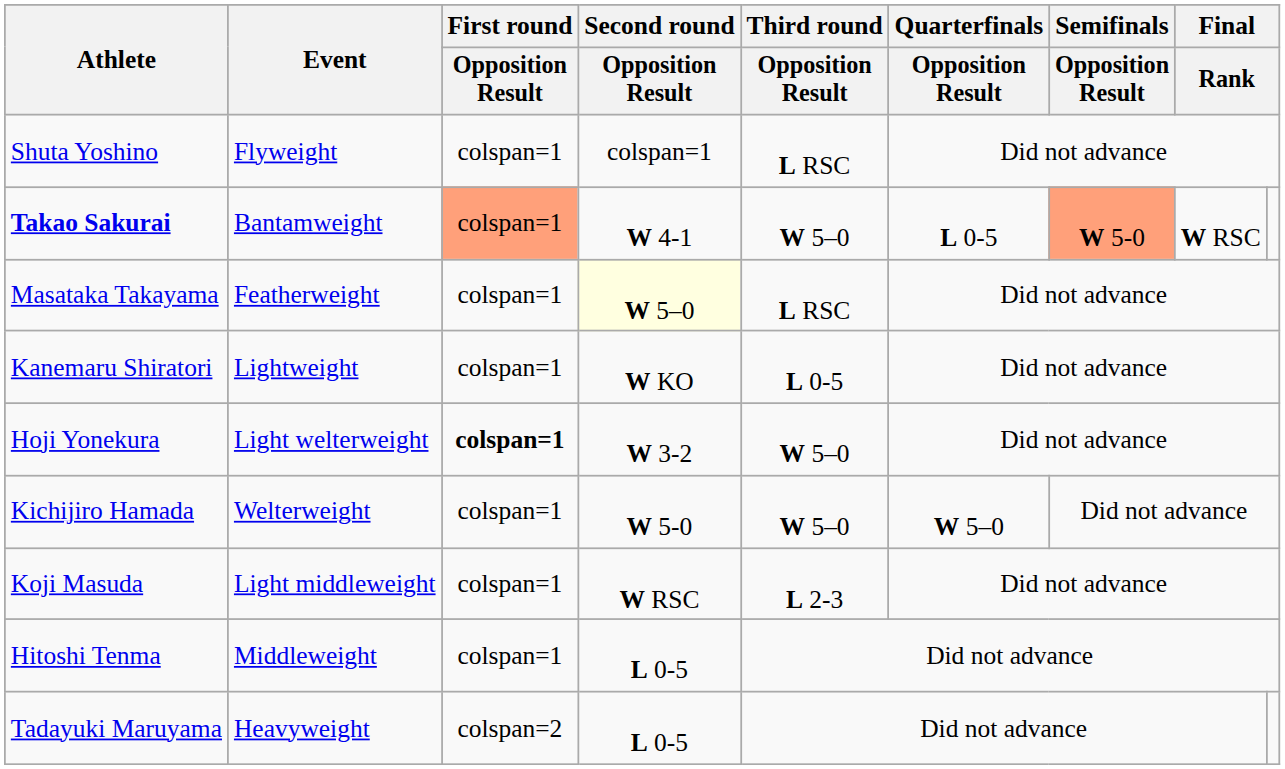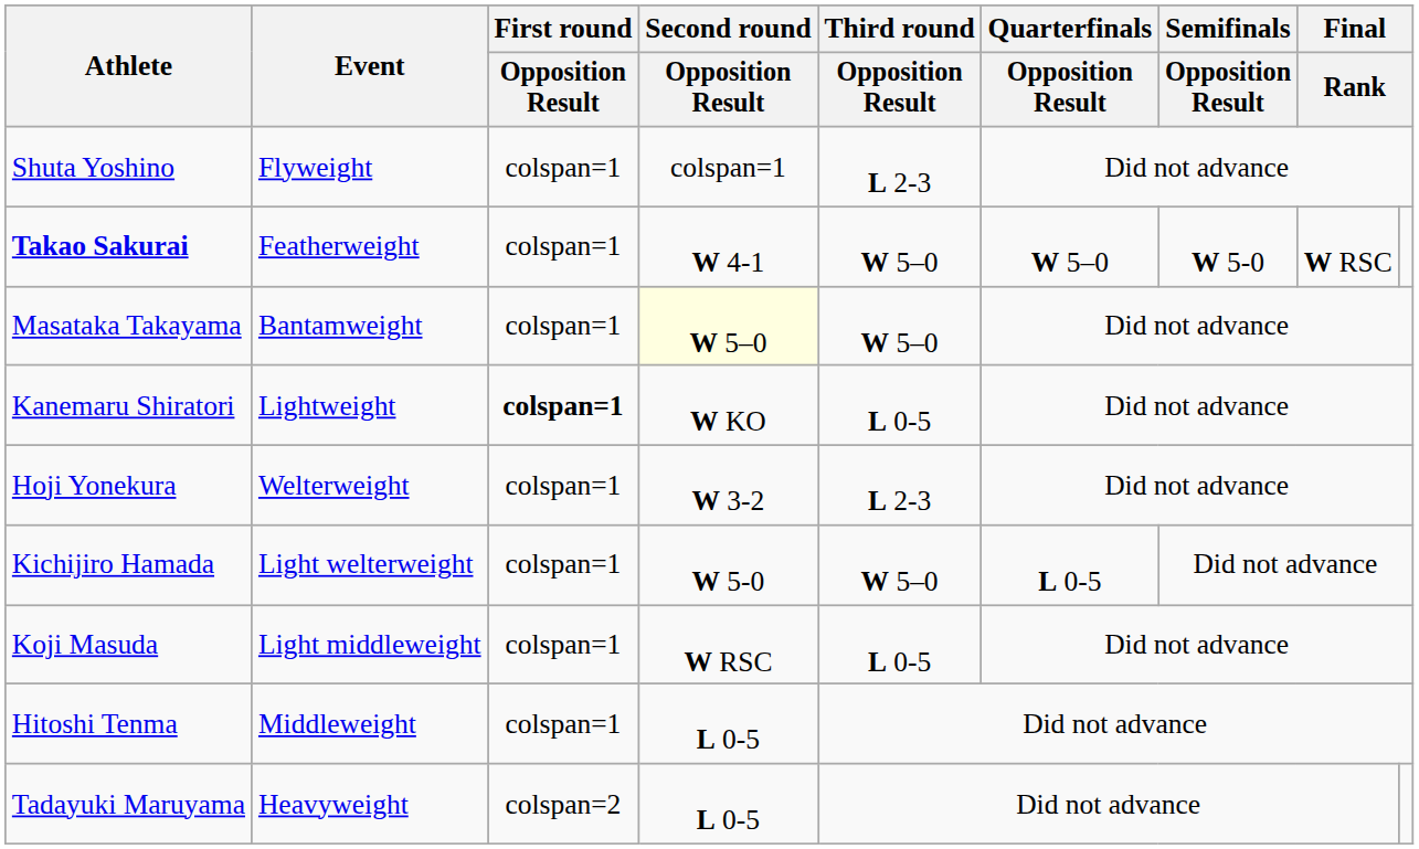Shuta Yoshino | Third round / Opposition Result: L RSC -> L 2-3
Takao Sakurai | Event: Bantamweight -> Featherweight
Takao Sakurai | First round / Opposition Result: lightsalmon background -> no background
Takao Sakurai | Quarterfinals / Opposition Result: L 0-5 -> W 5–0
Takao Sakurai | Semifinals / Opposition Result: lightsalmon background -> no background
Masataka Takayama | Event: Featherweight -> Bantamweight
Masataka Takayama | Third round / Opposition Result: L RSC -> W 5–0
Kanemaru Shiratori | First round / Opposition Result: normal -> bold
Hoji Yonekura | Event: Light welterweight -> Welterweight
Hoji Yonekura | First round / Opposition Result: bold -> normal
Hoji Yonekura | Third round / Opposition Result: W 5–0 -> L 2-3
Kichijiro Hamada | Event: Welterweight -> Light welterweight
Kichijiro Hamada | Quarterfinals / Opposition Result: W 5–0 -> L 0-5
Koji Masuda | Third round / Opposition Result: L 2-3 -> L 0-5
